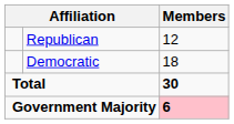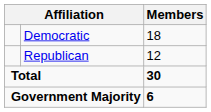rows swapped: Democratic <-> Republican
Government Majority | Members: pink background -> no background
